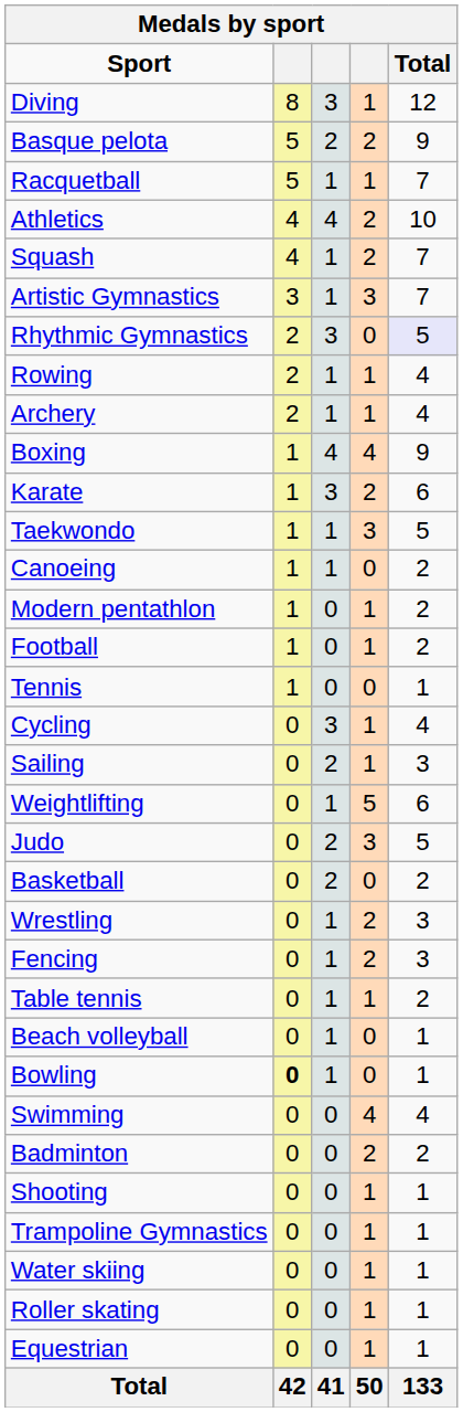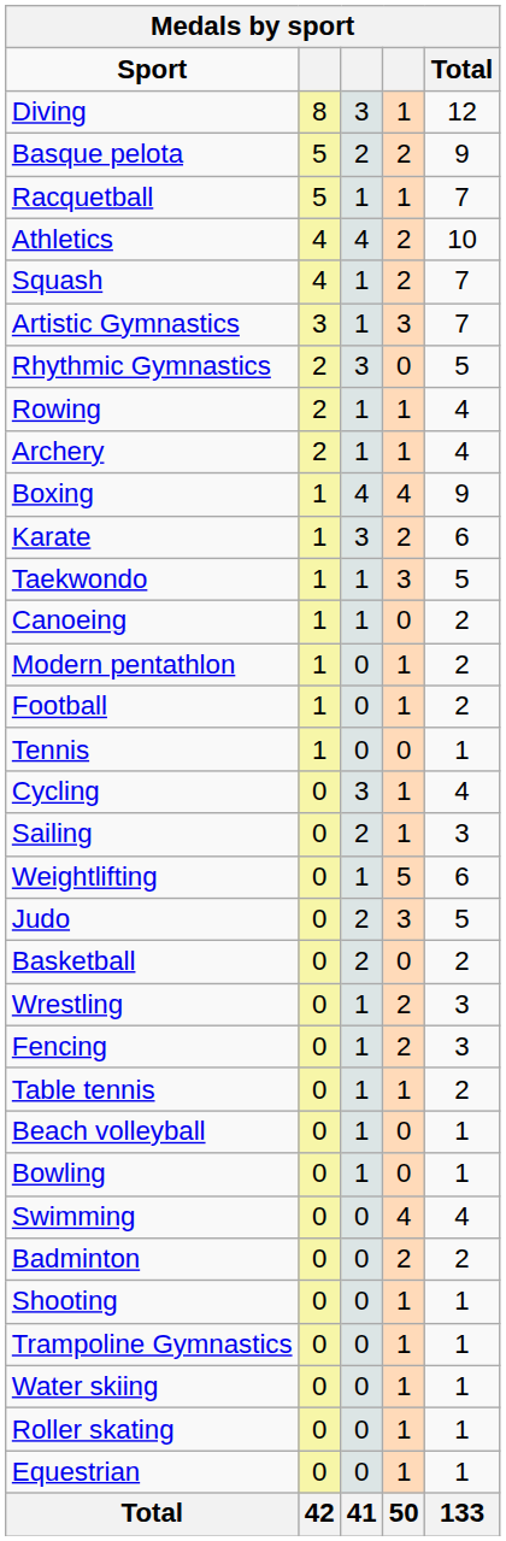Rhythmic Gymnastics | Total: lavender background -> no background
Bowling | column 2: bold -> normal
